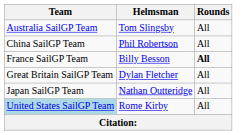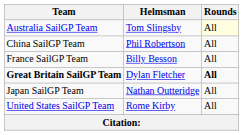row 2 | Rounds: no background -> lightyellow background
row 4 | Rounds: bold -> normal
row 5 | Team: normal -> bold
row 5 | Rounds: normal -> bold
row 7 | Team: lightblue background -> no background
